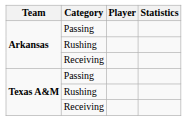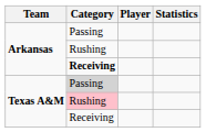Arkansas / Receiving | Category: normal -> bold
Texas A&M / Passing | Category: no background -> lightgrey background
Texas A&M / Rushing | Category: no background -> pink background
